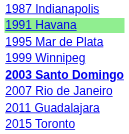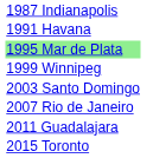1991 Havana | column 1: lightgreen background -> no background
1995 Mar de Plata | column 1: no background -> lightgreen background
2003 Santo Domingo | column 1: bold -> normal
